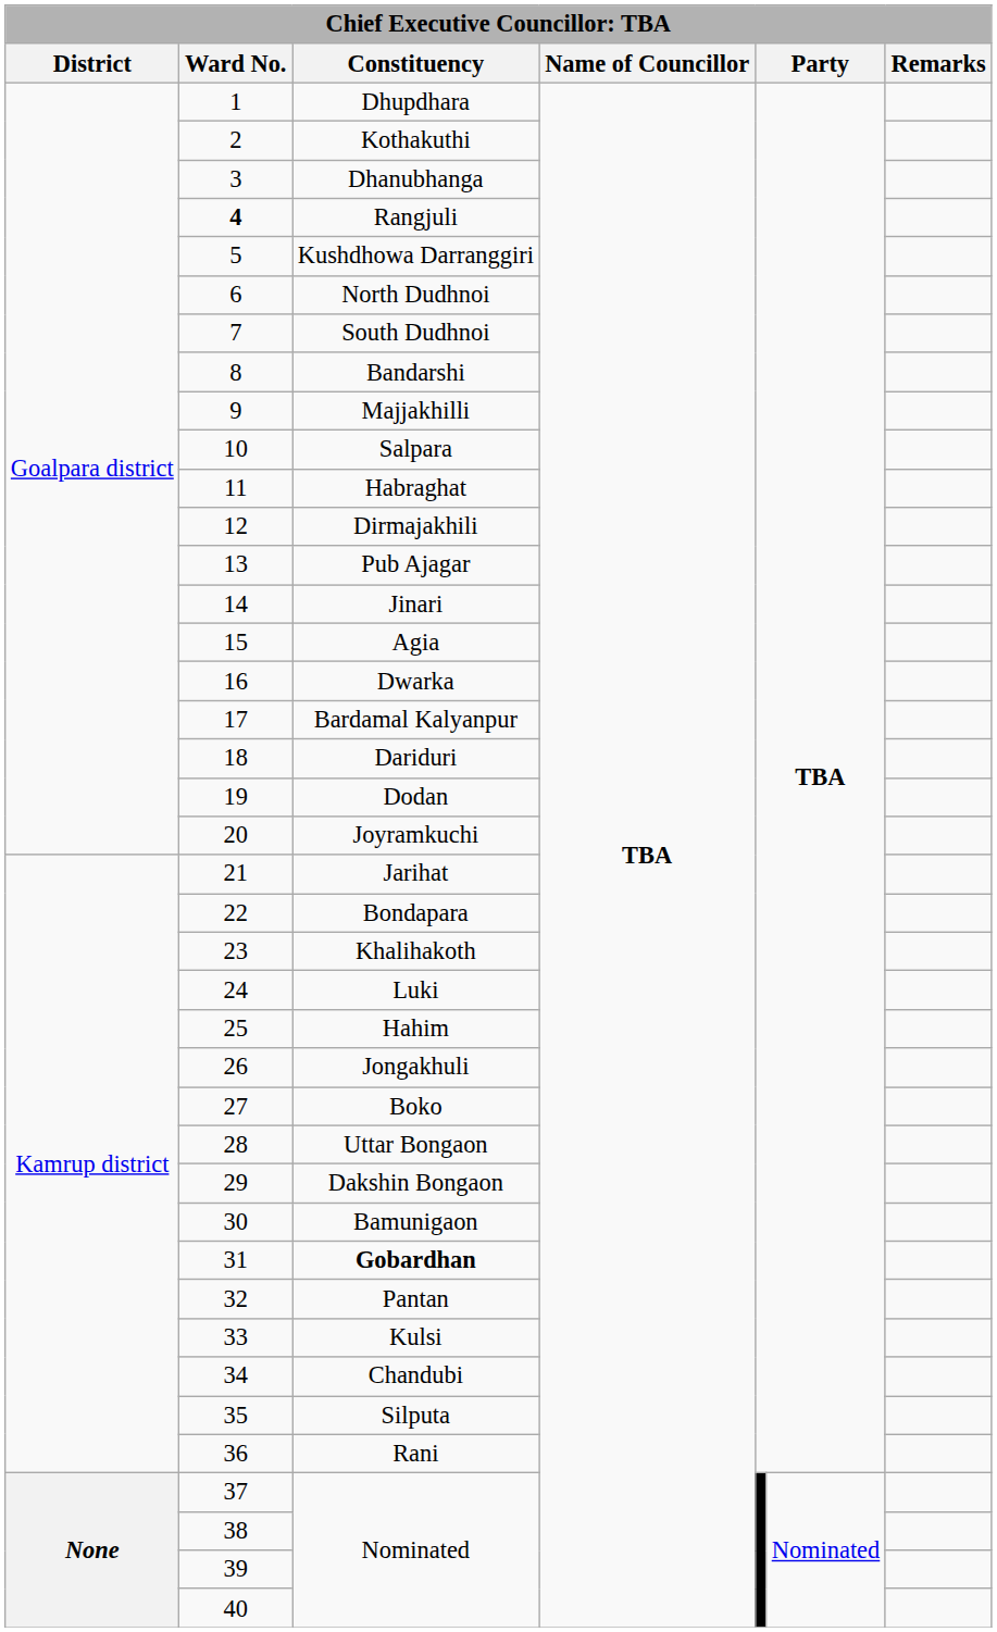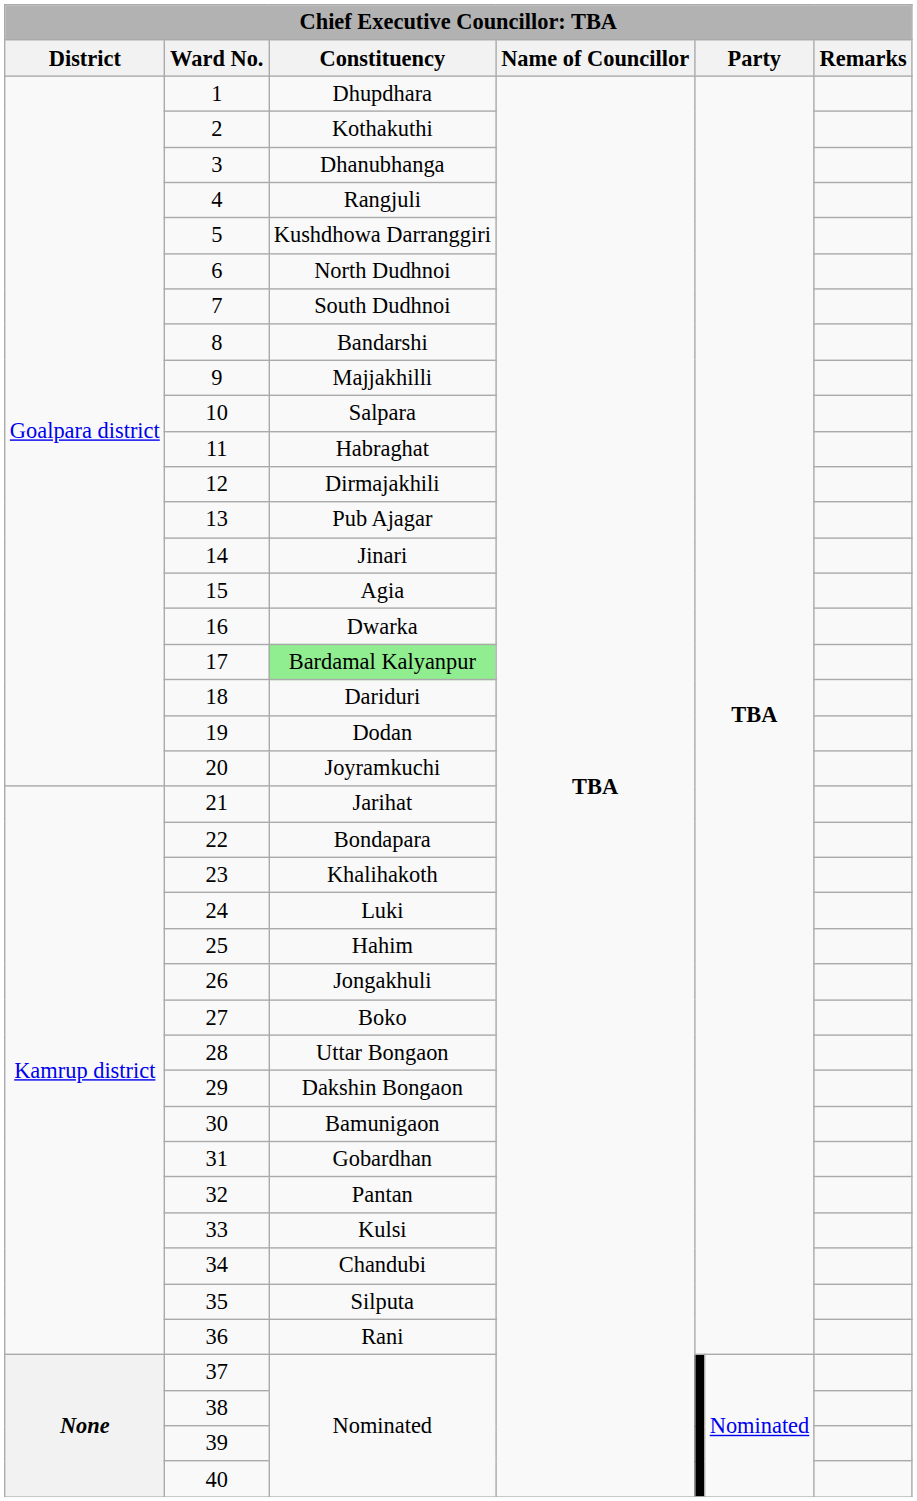Rangjuli | Ward No.: bold -> normal
Bardamal Kalyanpur | Constituency: no background -> lightgreen background
Gobardhan | Constituency: bold -> normal
